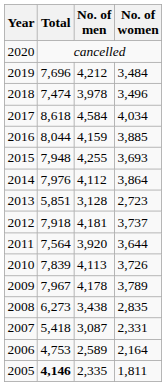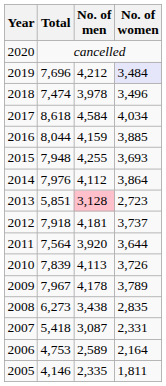2019 | No. of women: no background -> lavender background
2013 | No. of men: no background -> pink background
2005 | Total: bold -> normal
